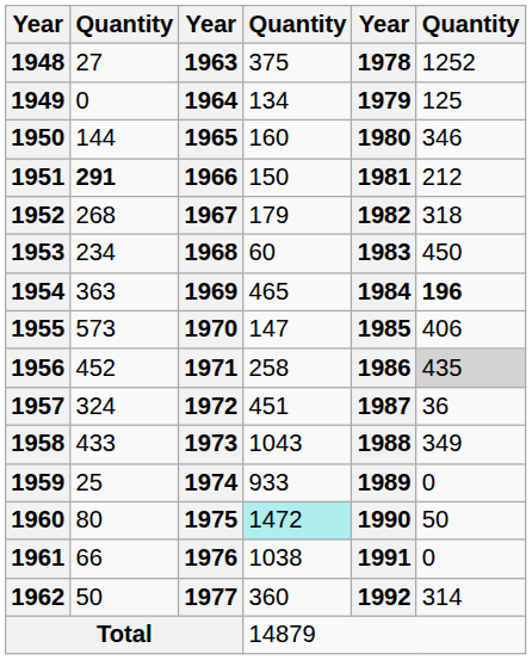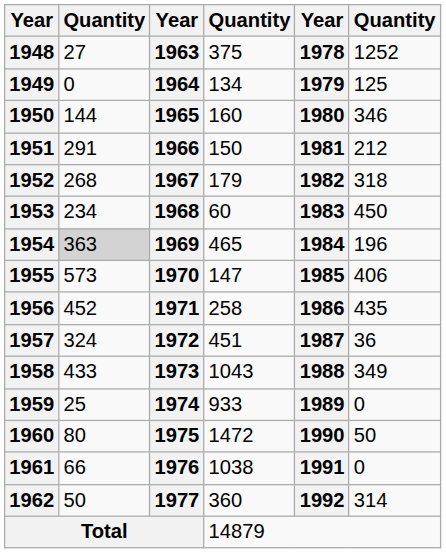1951 | column 2: bold -> normal
1954 | column 2: no background -> lightgrey background
1954 | column 6: bold -> normal
1956 | column 6: lightgrey background -> no background
1960 | column 4: paleturquoise background -> no background
